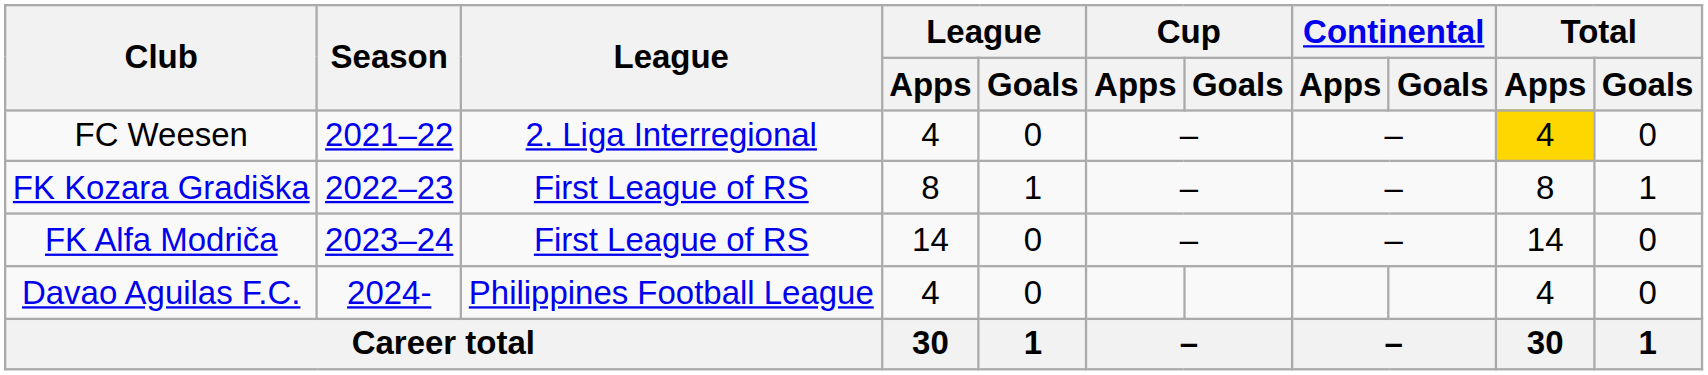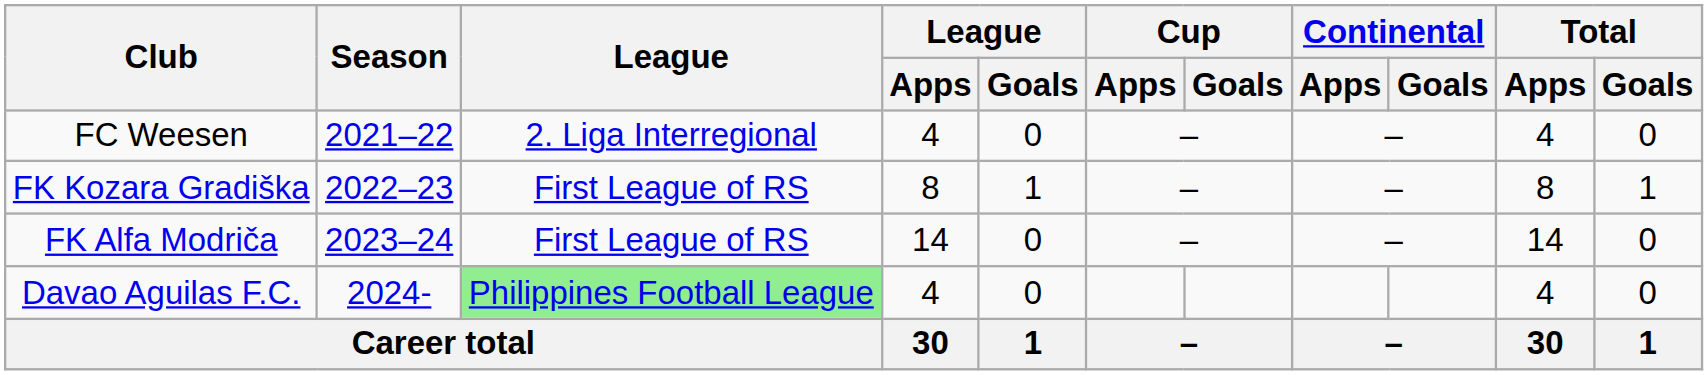FC Weesen | Total / Apps: gold background -> no background
Davao Aguilas F.C. | League: no background -> lightgreen background
